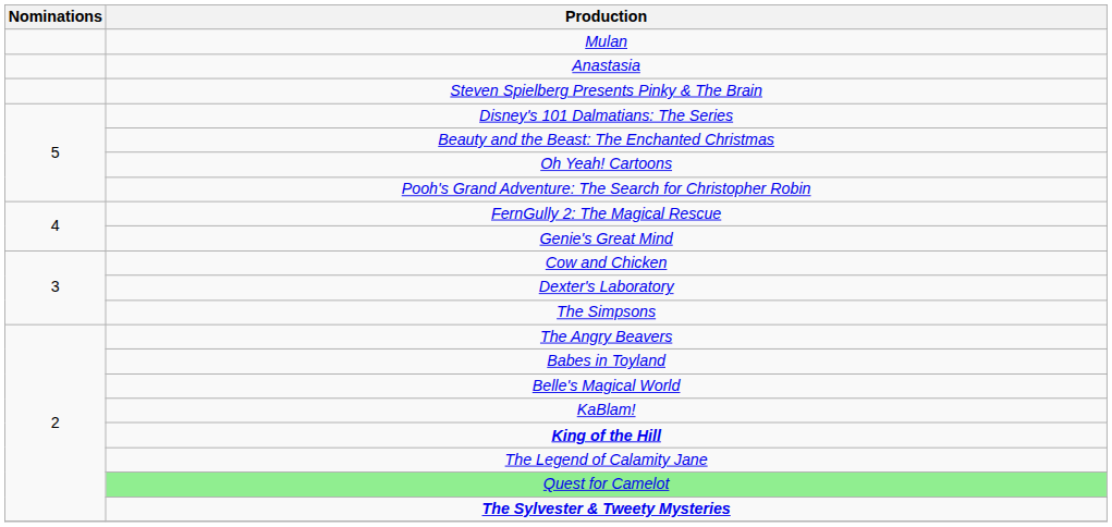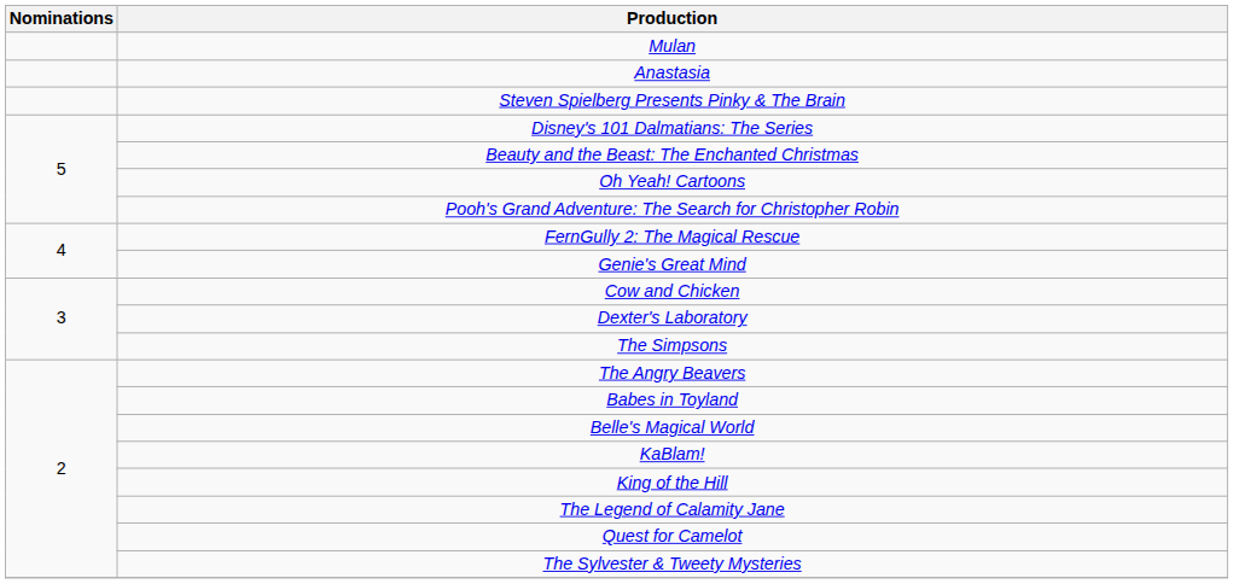King of the Hill | Production: bold -> normal
Quest for Camelot | Production: lightgreen background -> no background
The Sylvester & Tweety Mysteries | Production: bold -> normal
